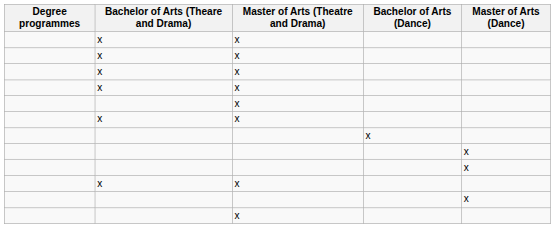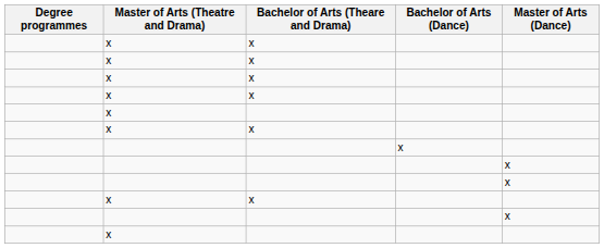columns swapped: Bachelor of Arts (Theare and Drama) <-> Master of Arts (Theatre and Drama)
